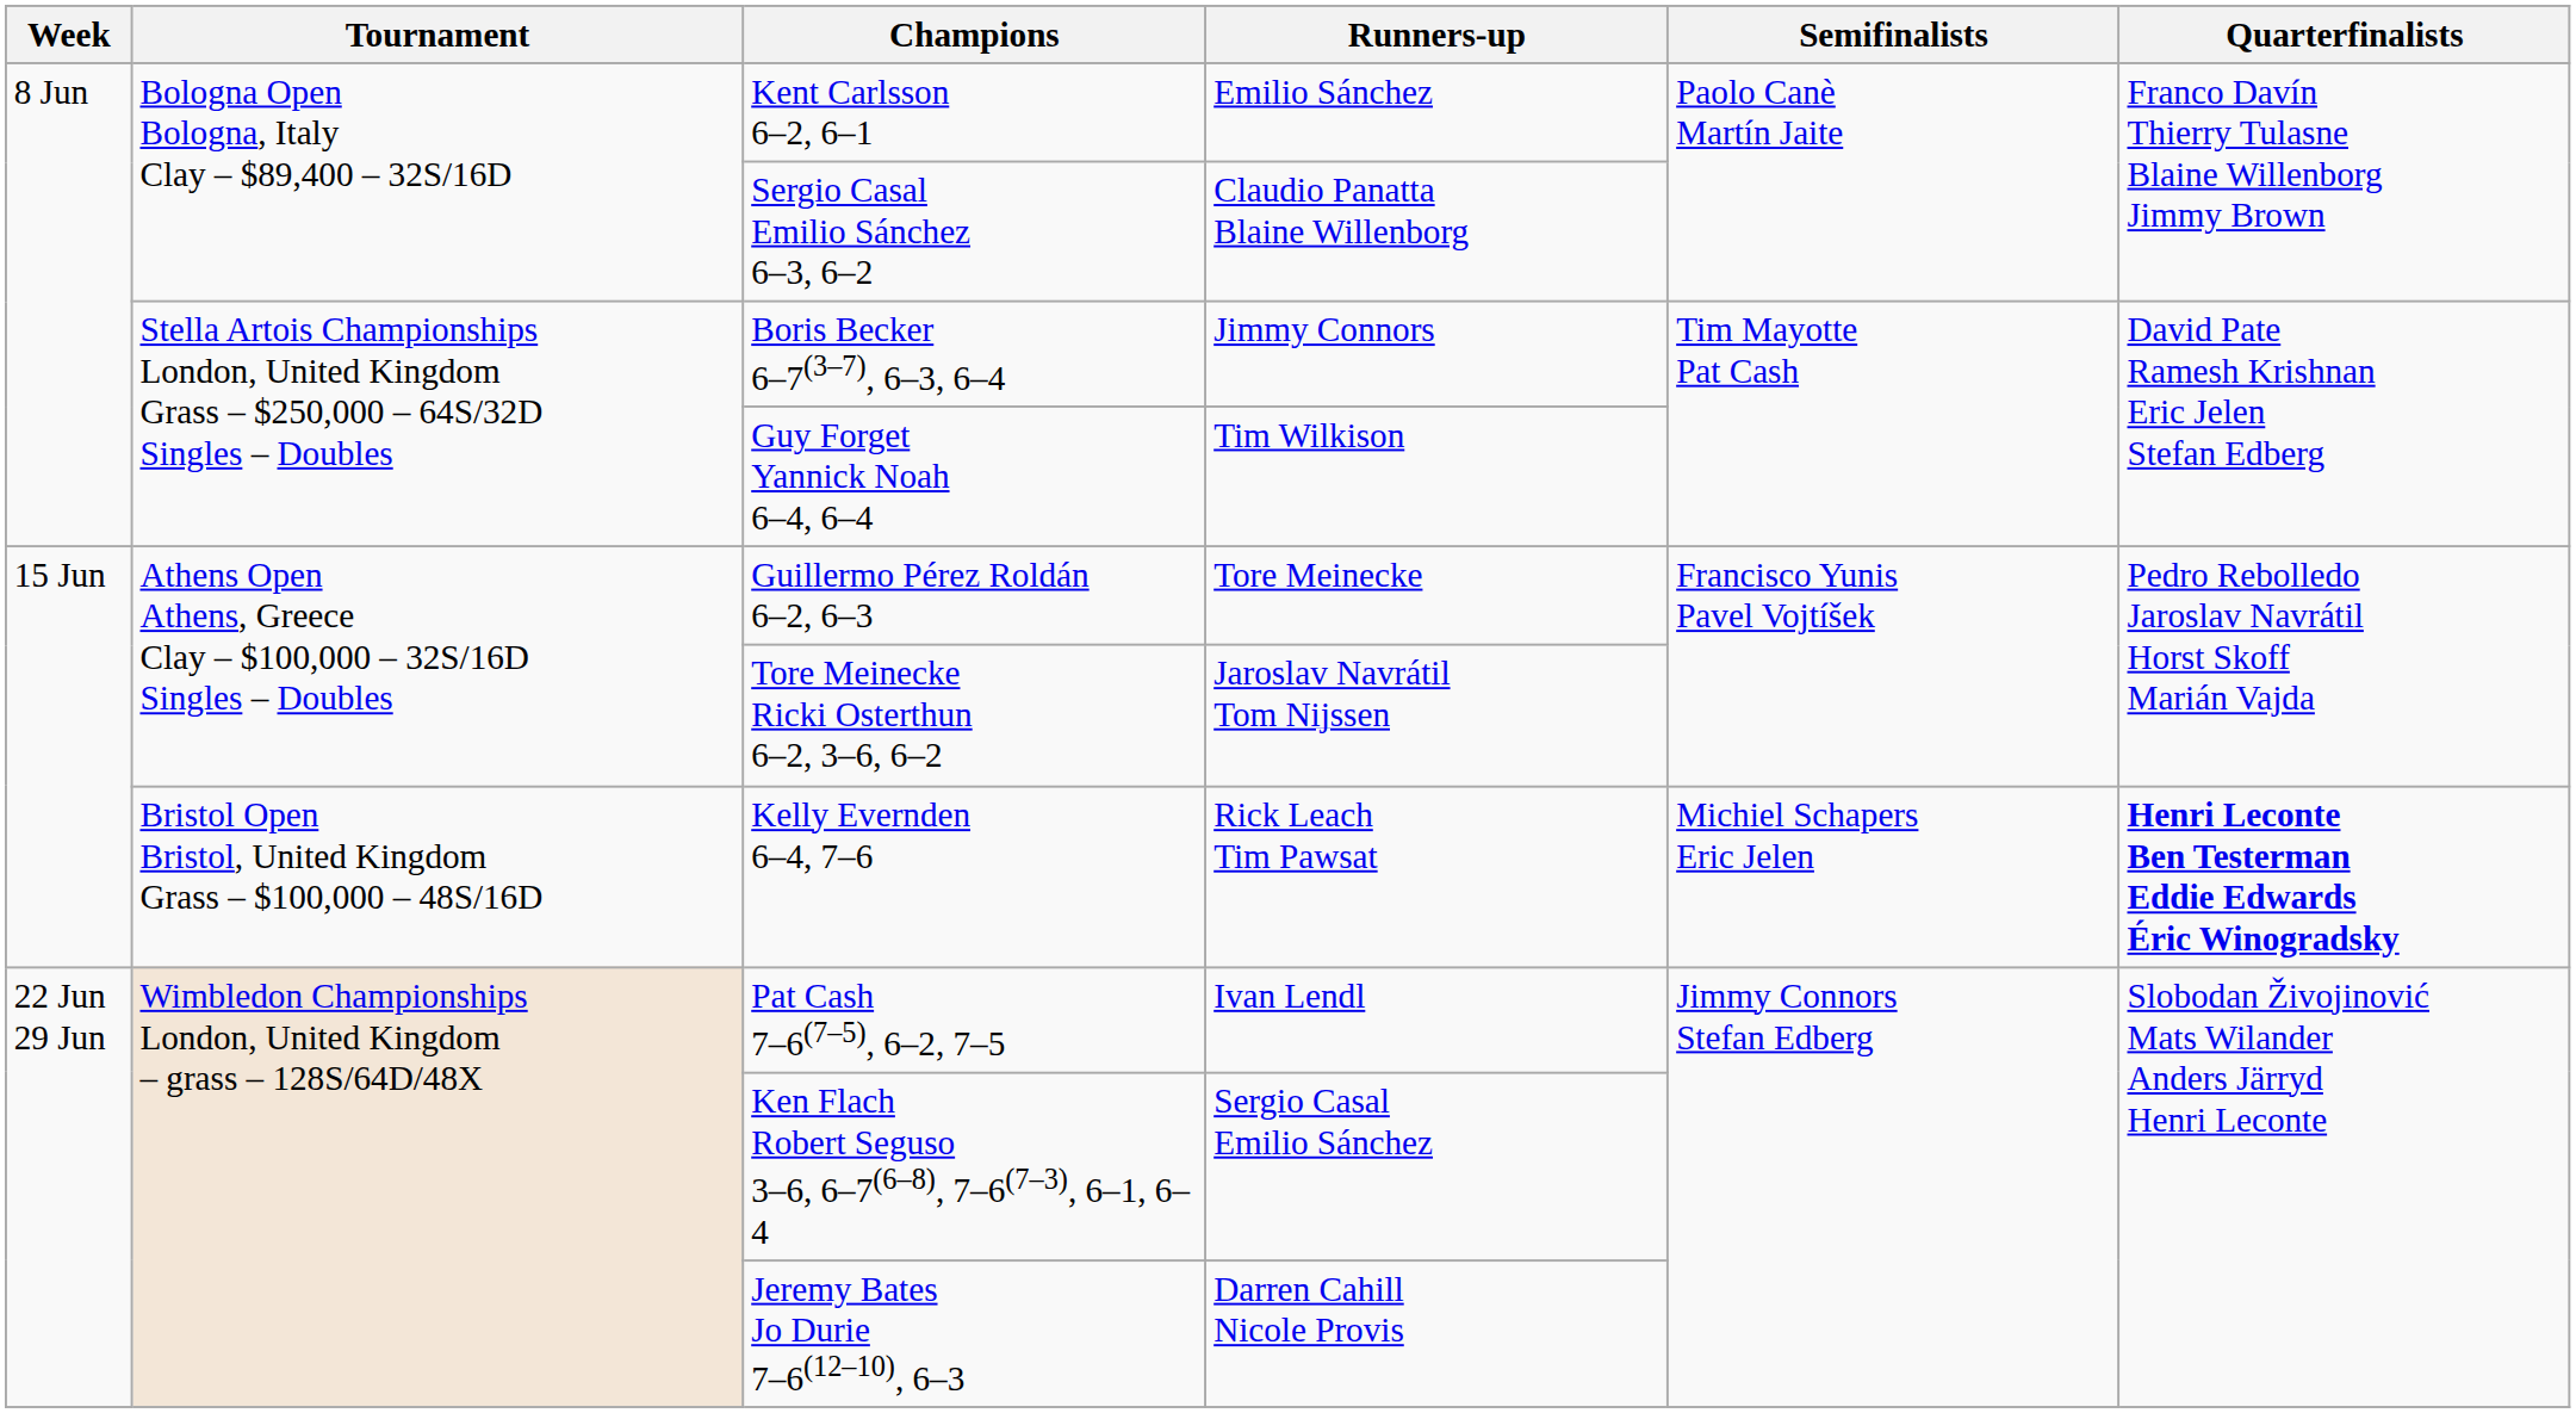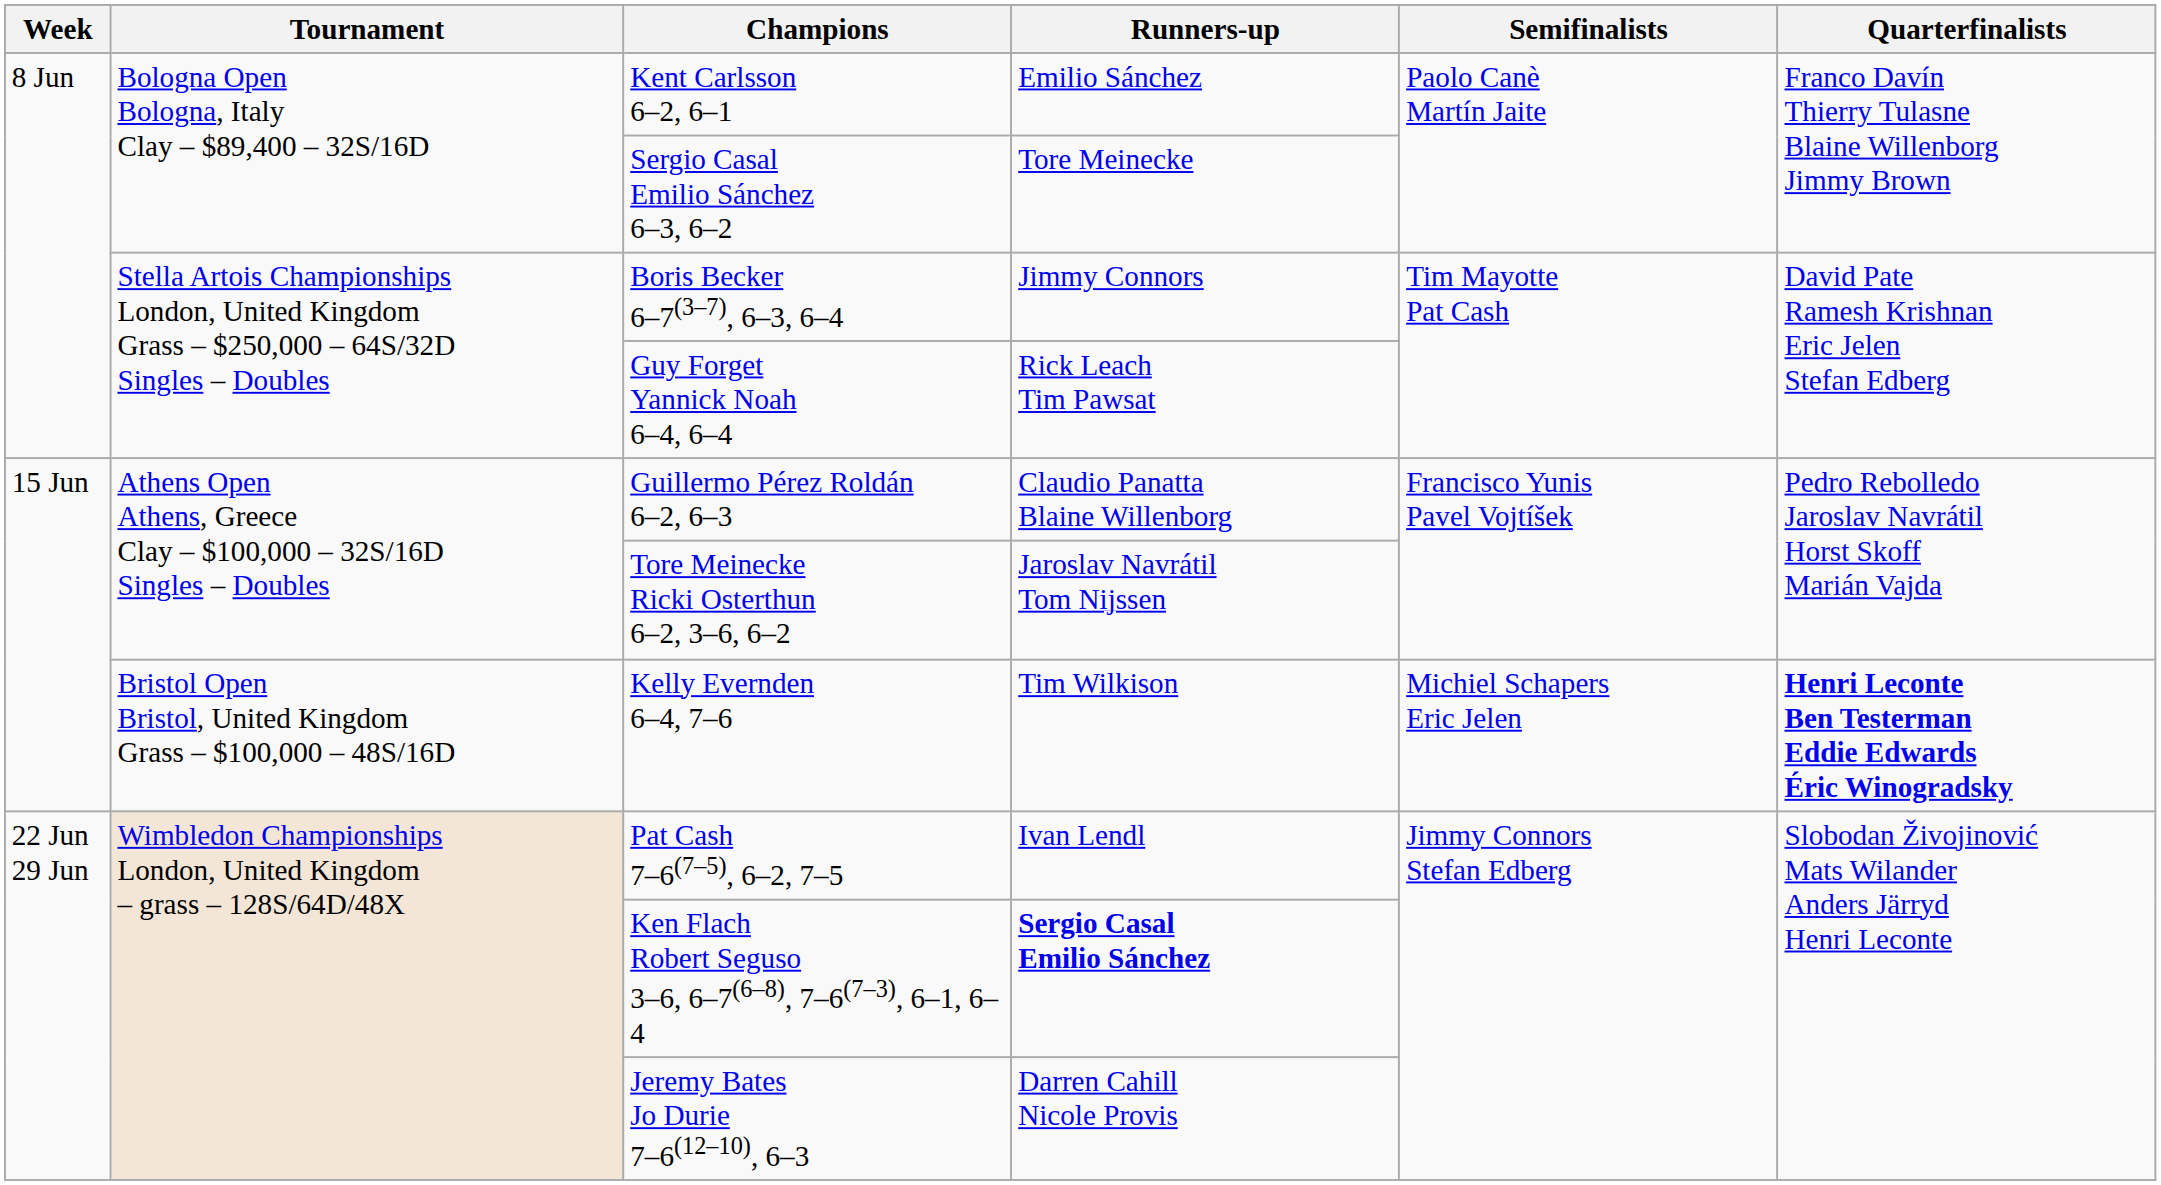Sergio Casal Emilio Sánchez 6–3, 6–2 | Runners-up: Claudio Panatta Blaine Willenborg -> Tore Meinecke
Guy Forget Yannick Noah 6–4, 6–4 | Runners-up: Tim Wilkison -> Rick Leach Tim Pawsat
Guillermo Pérez Roldán 6–2, 6–3 | Runners-up: Tore Meinecke -> Claudio Panatta Blaine Willenborg
Kelly Evernden 6–4, 7–6 | Runners-up: Rick Leach Tim Pawsat -> Tim Wilkison
Ken Flach Robert Seguso 3–6, 6–7(6–8), 7–6(7–3), 6–1, 6–4 | Runners-up: normal -> bold
